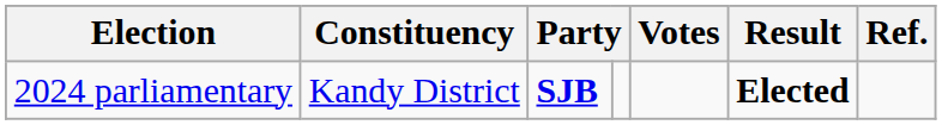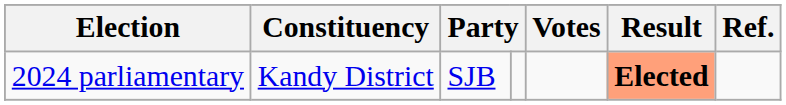2024 parliamentary | column 3: bold -> normal
2024 parliamentary | Result: no background -> lightsalmon background
